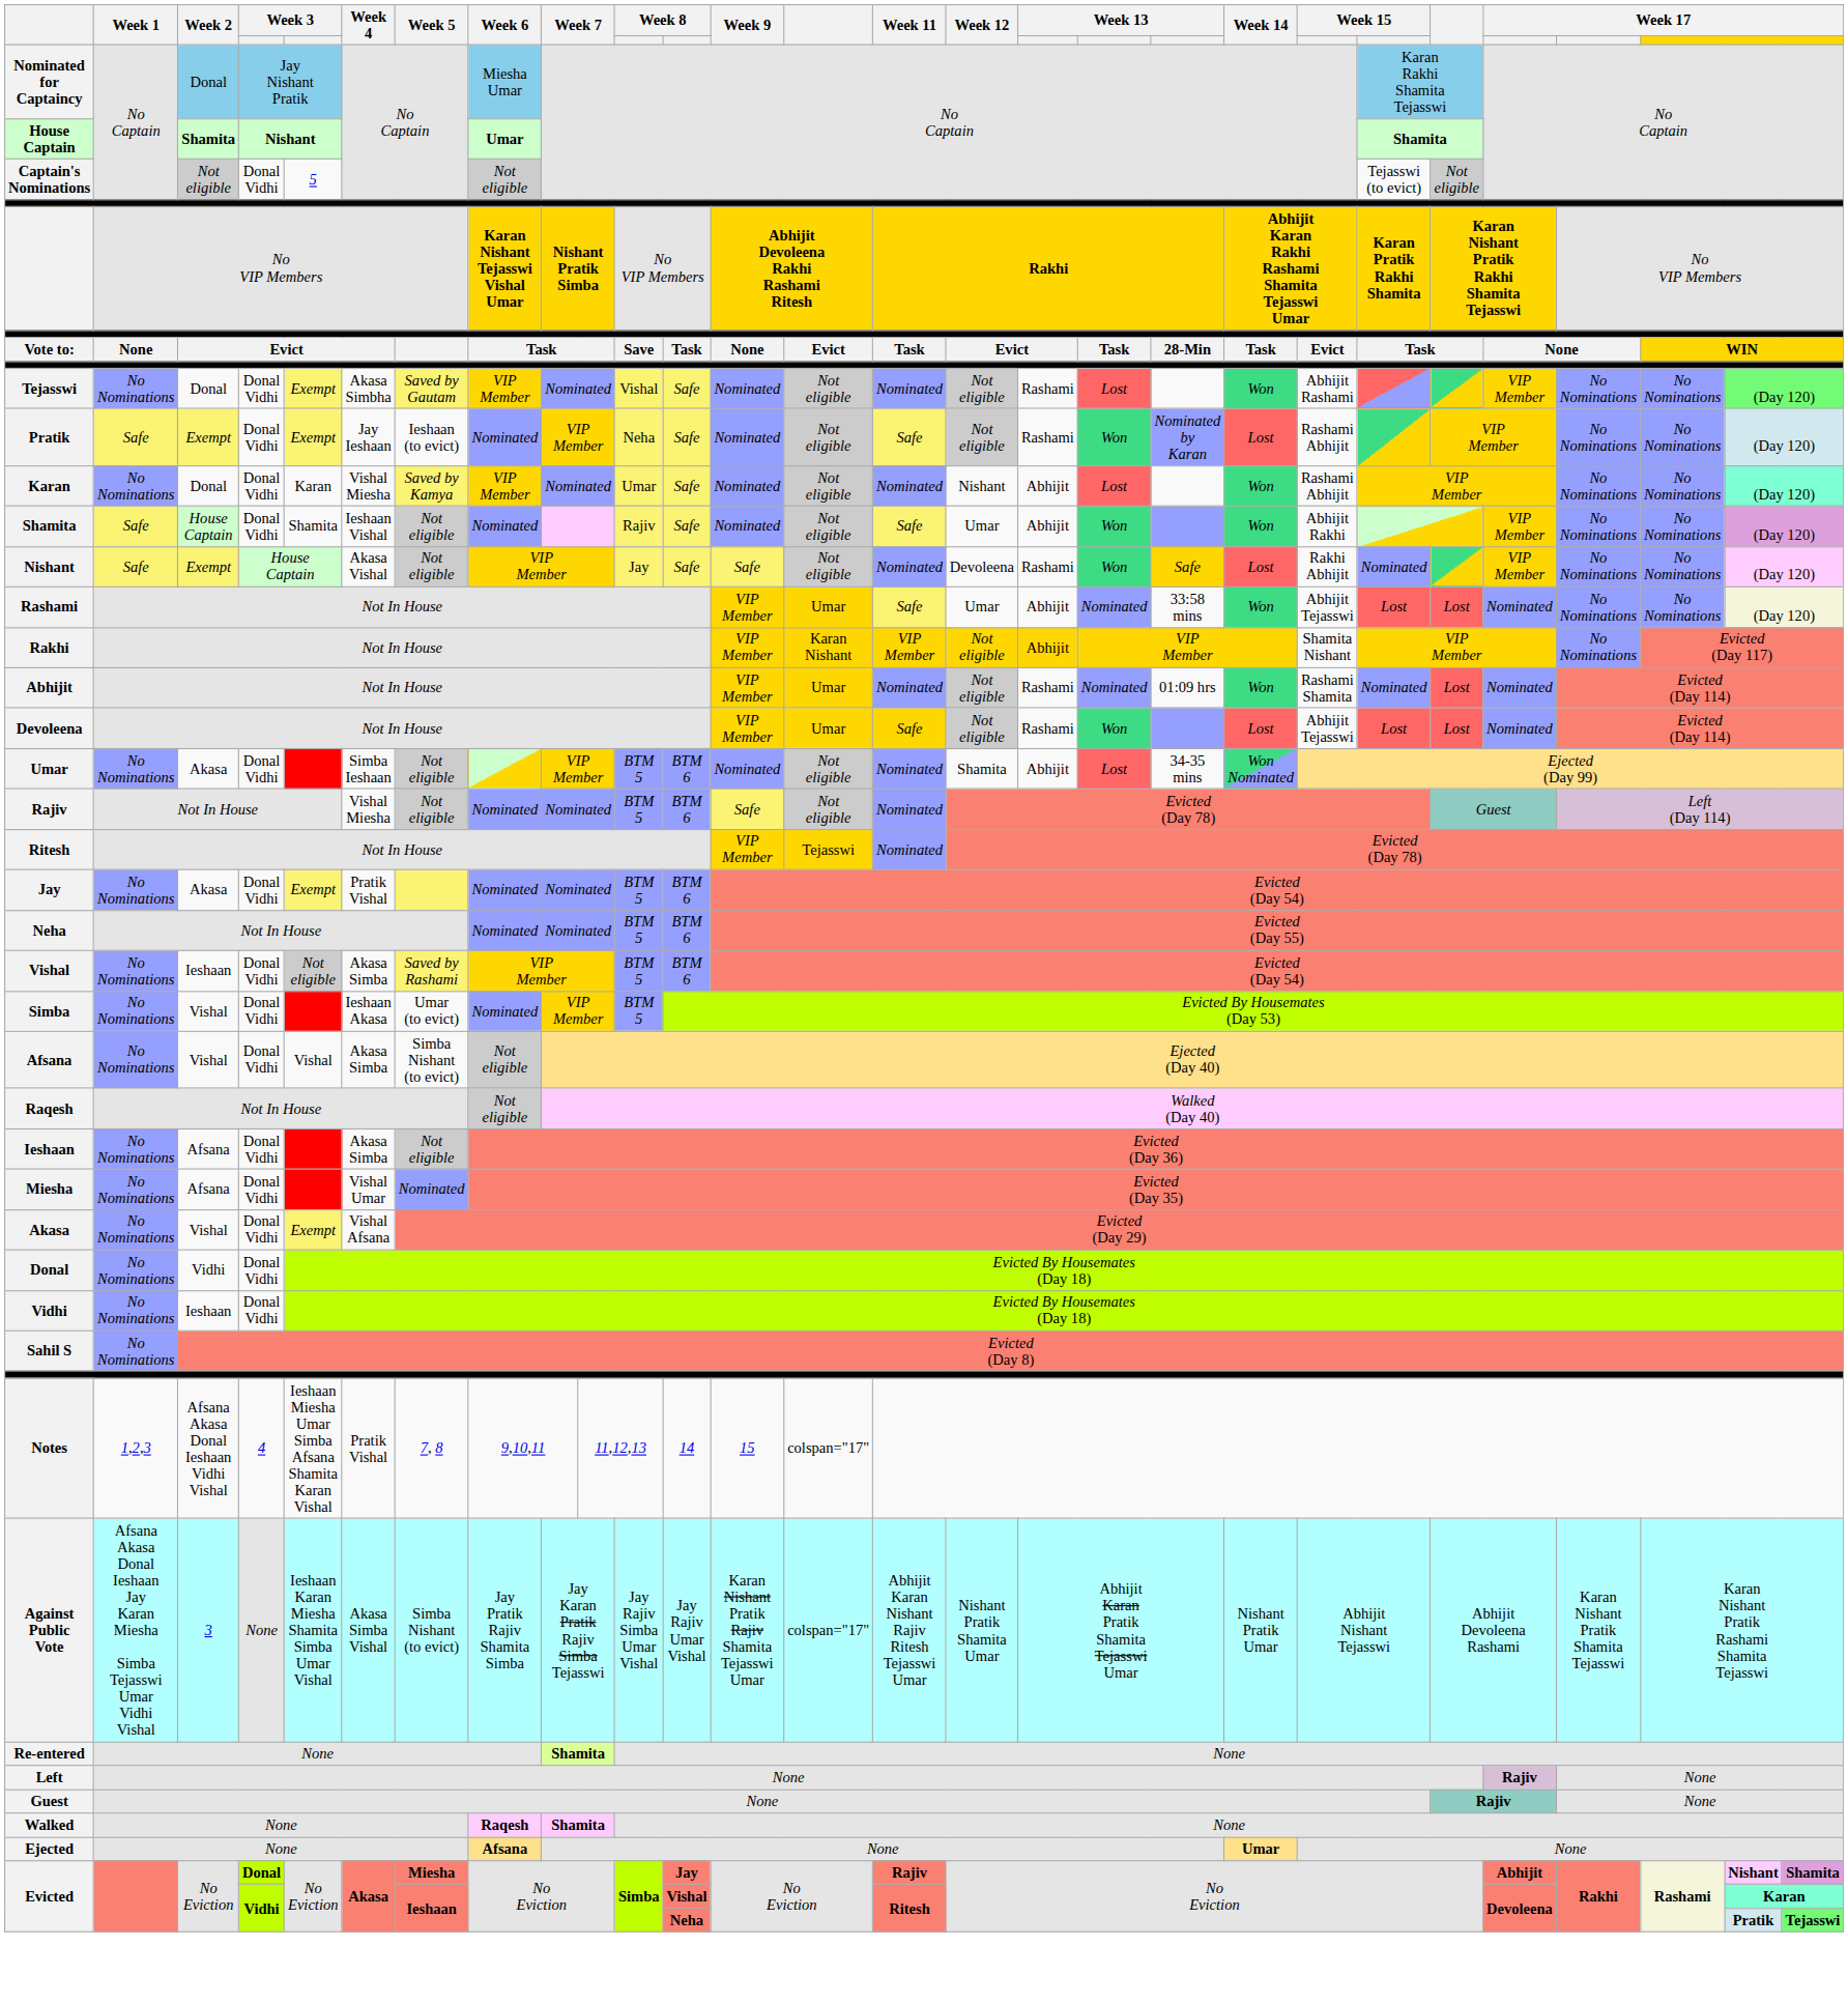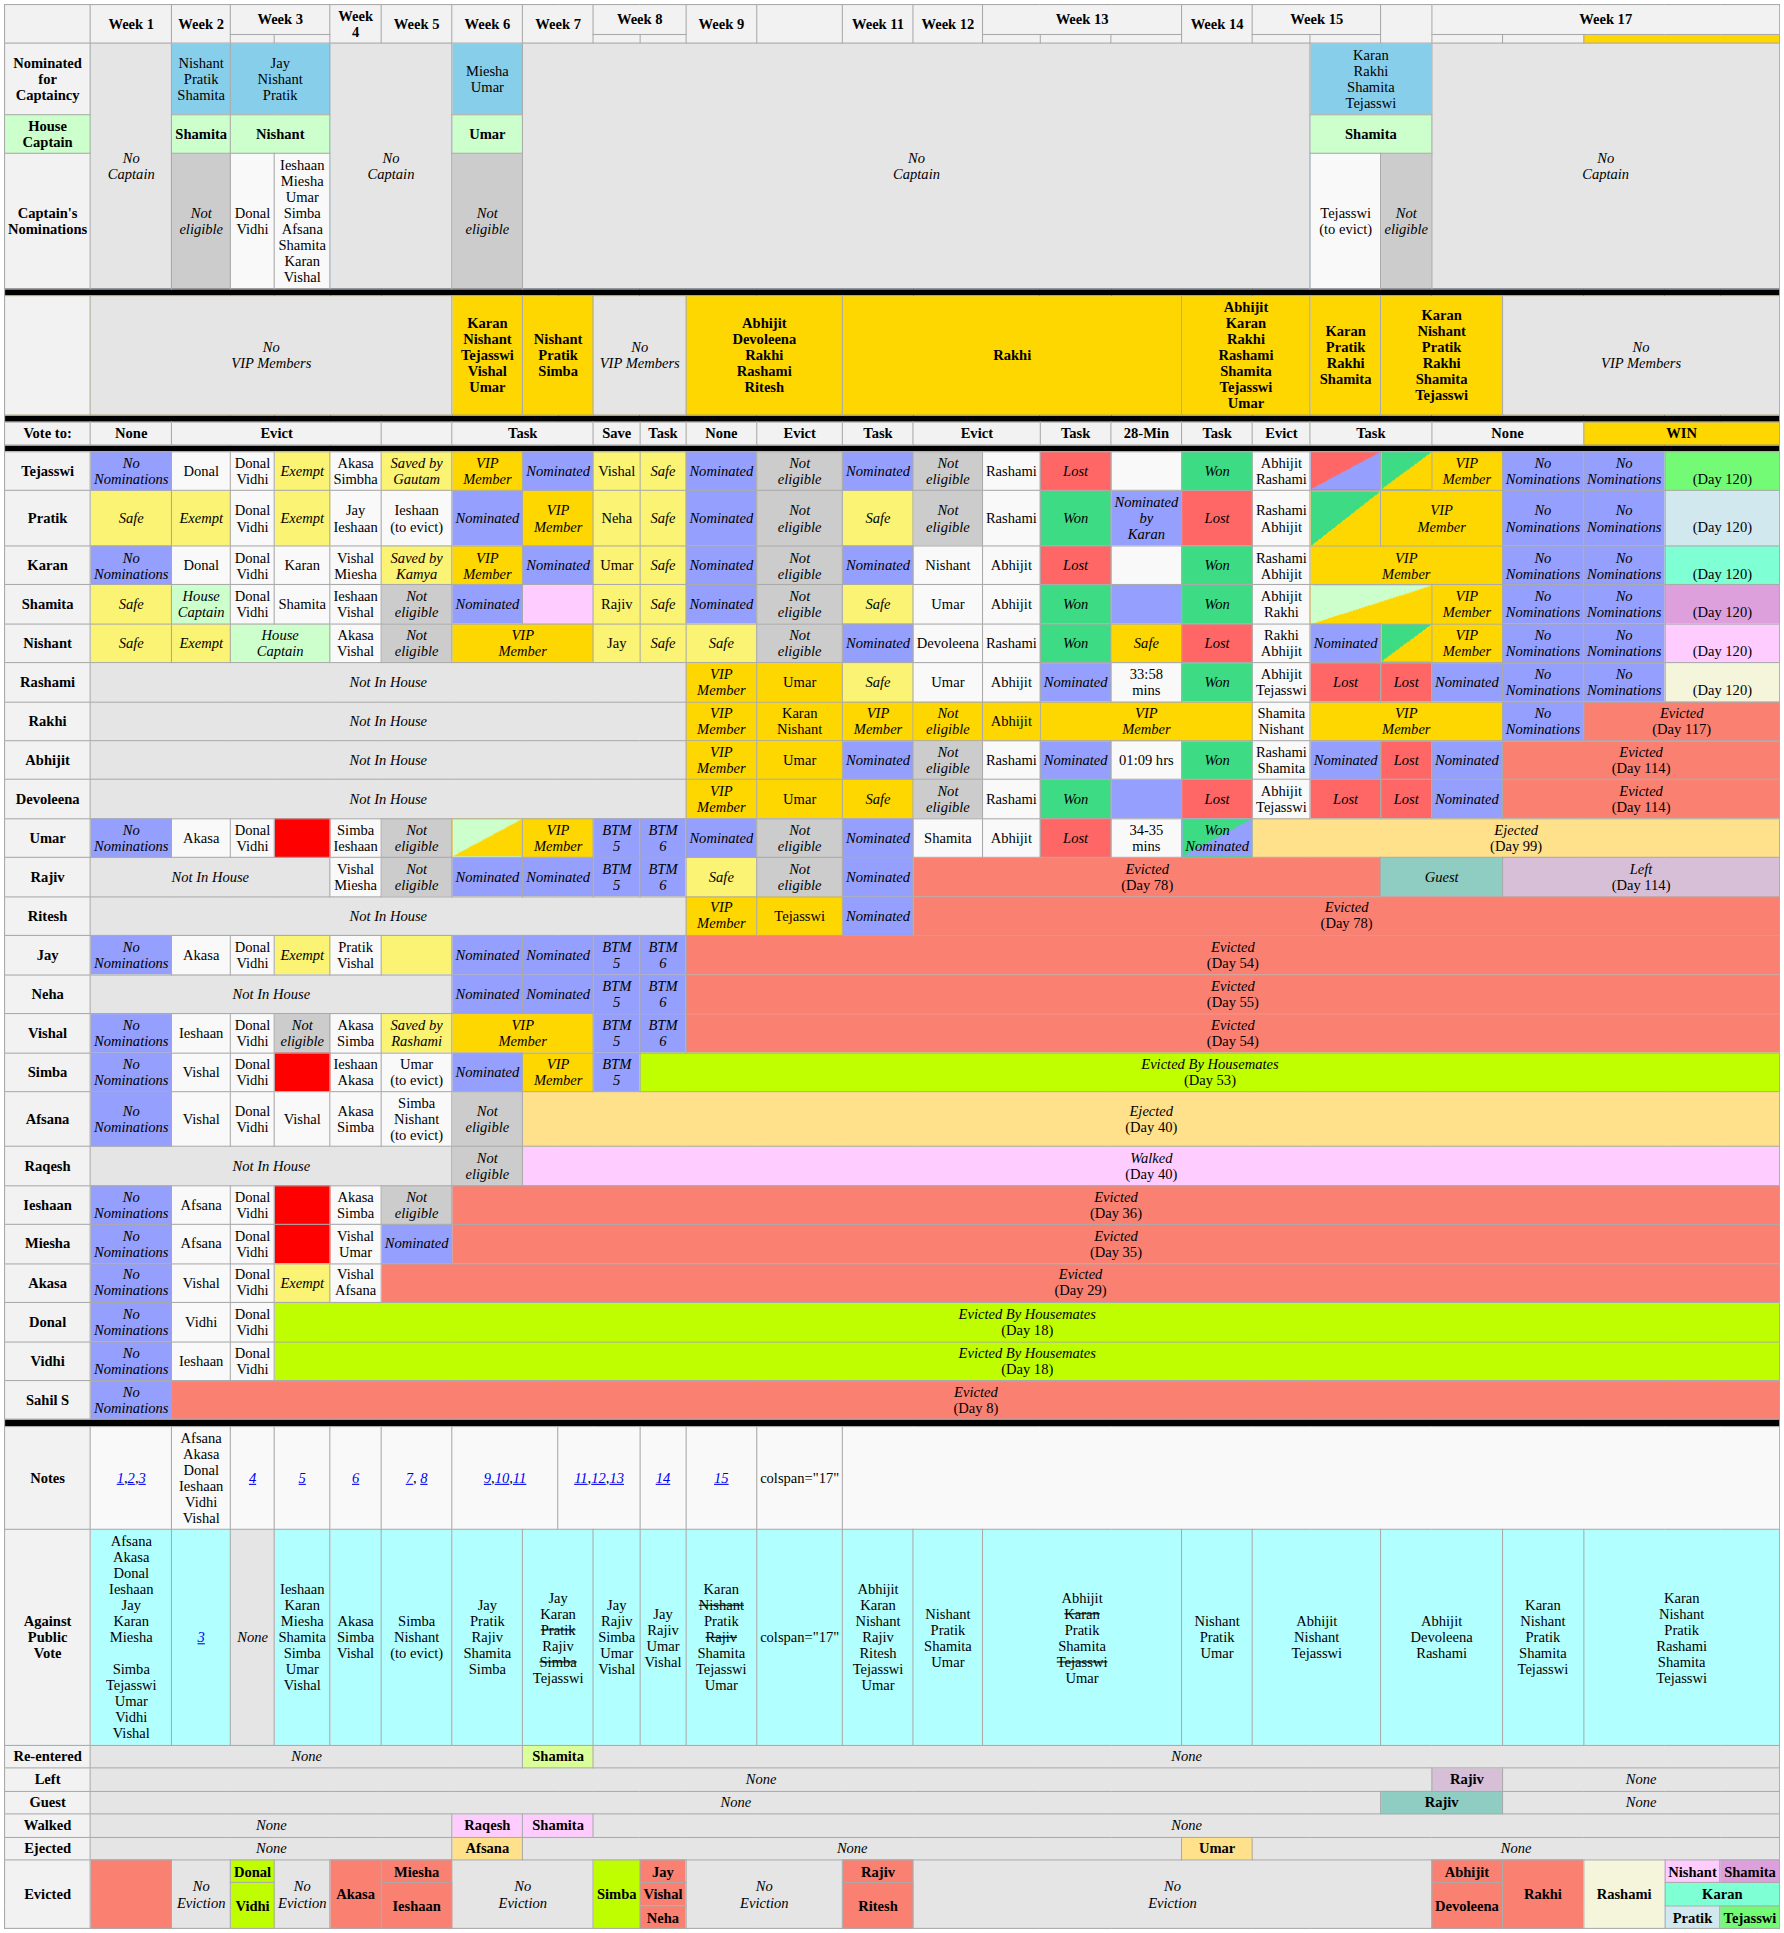Nominated for Captaincy | Week 2: Donal -> Nishant Pratik Shamita
Captain's Nominations | column 5: 5 -> Ieshaan Miesha Umar Simba Afsana Shamita Karan Vishal
Notes | column 5: Ieshaan Miesha Umar Simba Afsana Shamita Karan Vishal -> 5
Notes | Week 4: Pratik Vishal -> 6
